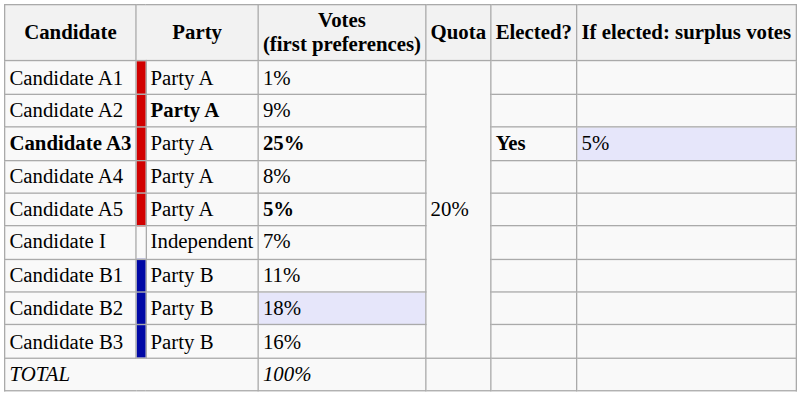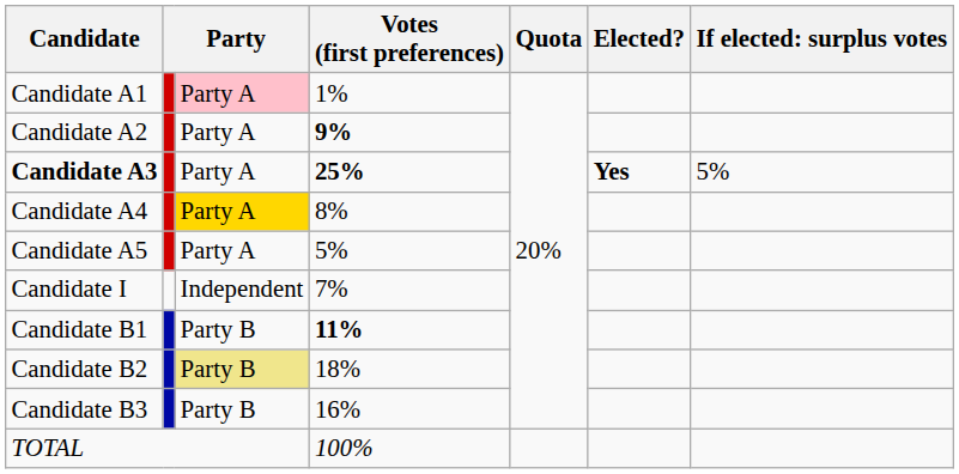Candidate A1 | column 3: no background -> pink background
Candidate A2 | column 3: bold -> normal
Candidate A2 | Votes (first preferences): normal -> bold
Candidate A3 | column 7: lavender background -> no background
Candidate A4 | column 3: no background -> gold background
Candidate A5 | Votes (first preferences): bold -> normal
Candidate B1 | Votes (first preferences): normal -> bold
Candidate B2 | column 3: no background -> khaki background
Candidate B2 | Votes (first preferences): lavender background -> no background
